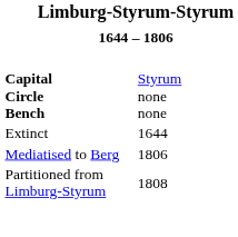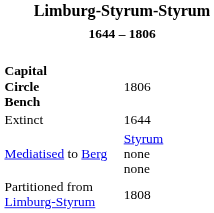row 3 | column 2: Styrum none none -> 1806
row 5 | column 2: 1806 -> Styrum none none
